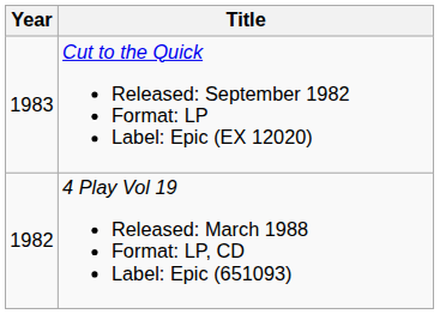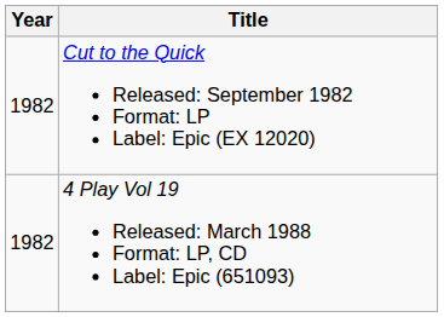row 2 | Year: 1983 -> 1982
